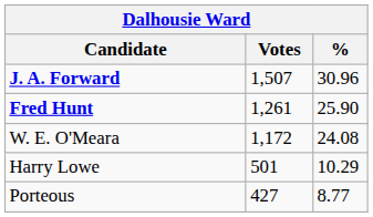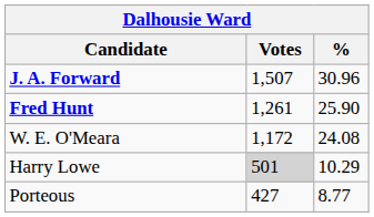Harry Lowe | Votes: no background -> lightgrey background
